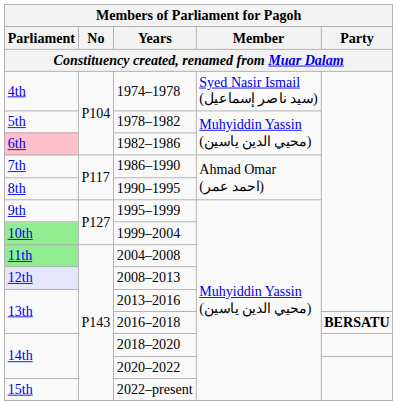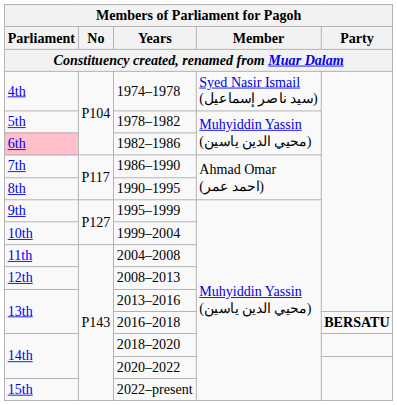1999–2004 | Parliament: lightgreen background -> no background
2004–2008 | Parliament: lightgreen background -> no background
2008–2013 | Parliament: lavender background -> no background
